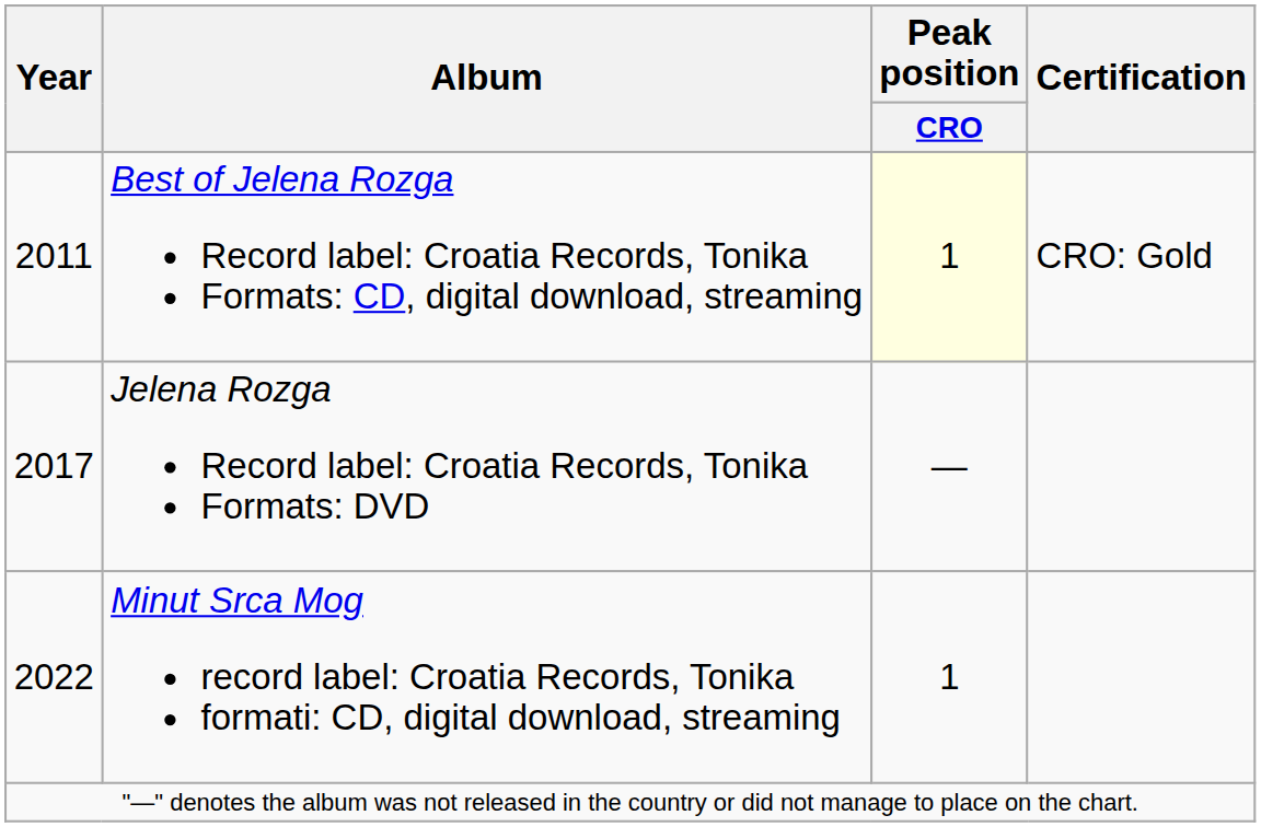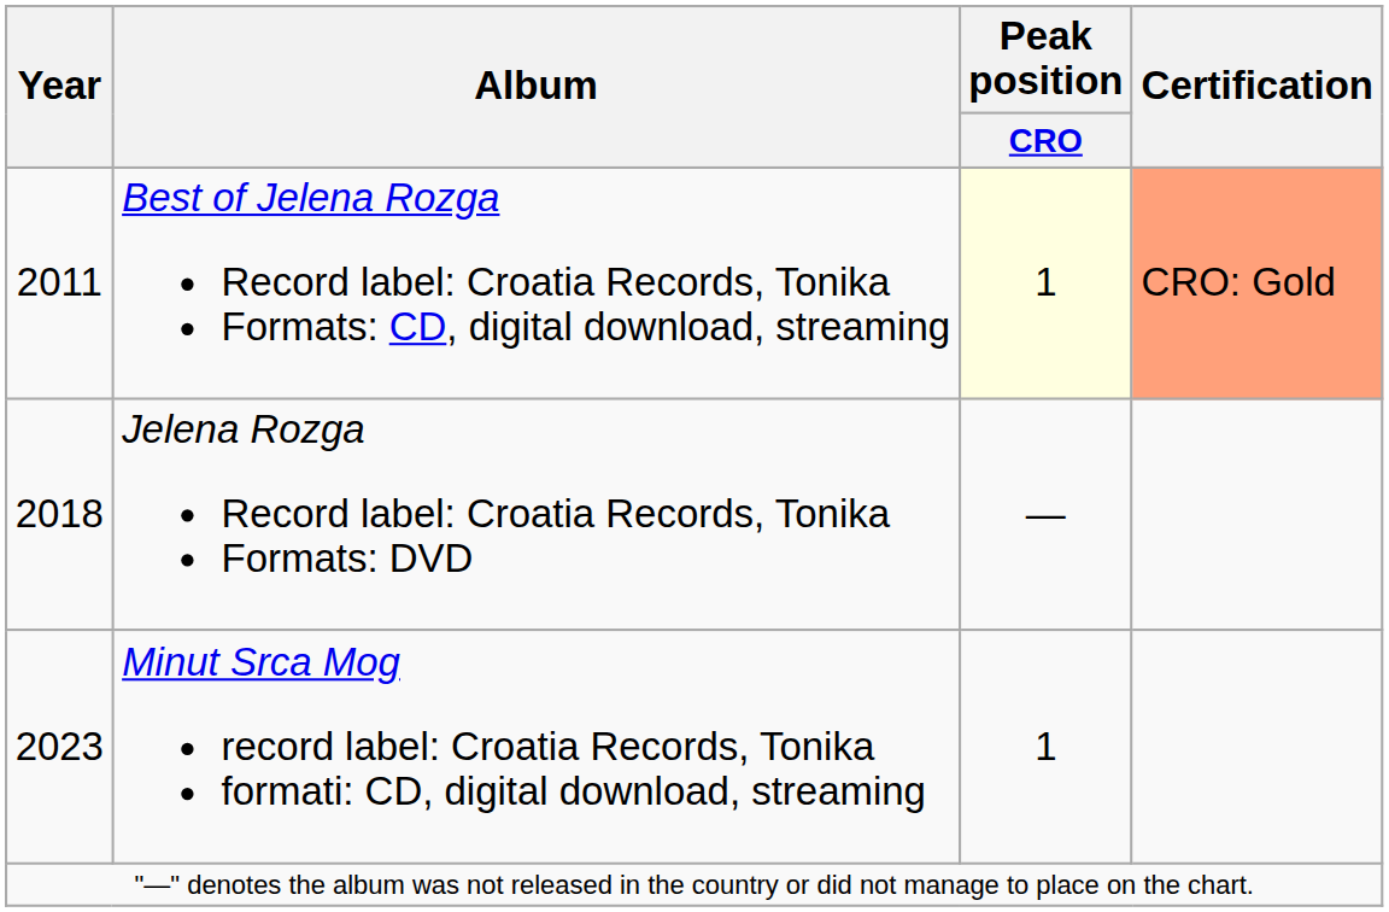row 3 | Certification: no background -> lightsalmon background
row 4 | Year: 2017 -> 2018
row 5 | Year: 2022 -> 2023
